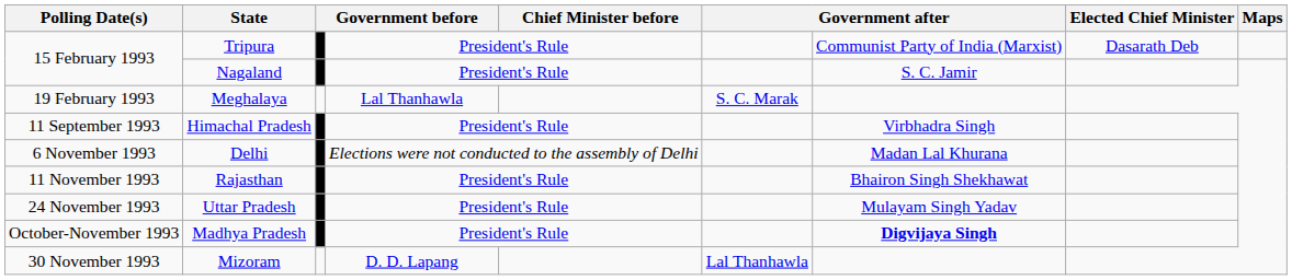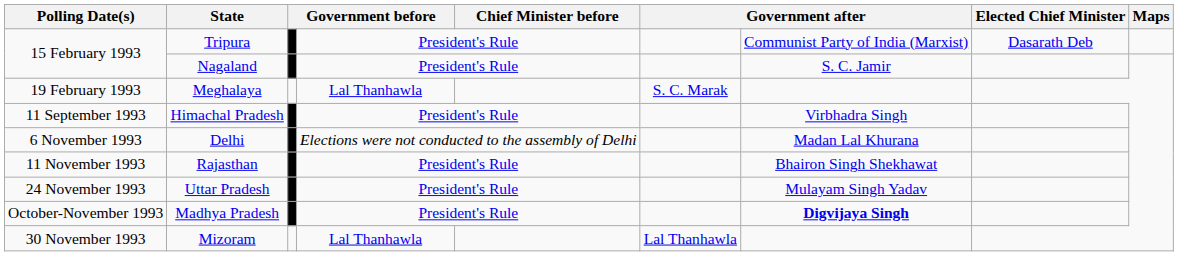Mizoram | column 4: D. D. Lapang -> Lal Thanhawla
